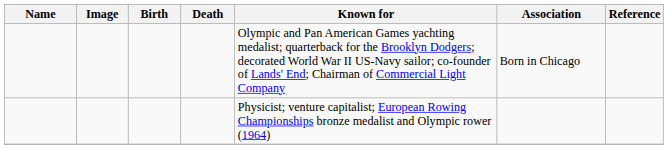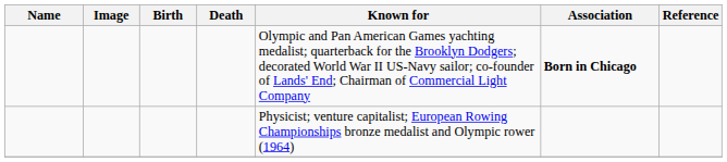row 2 | Association: normal -> bold
